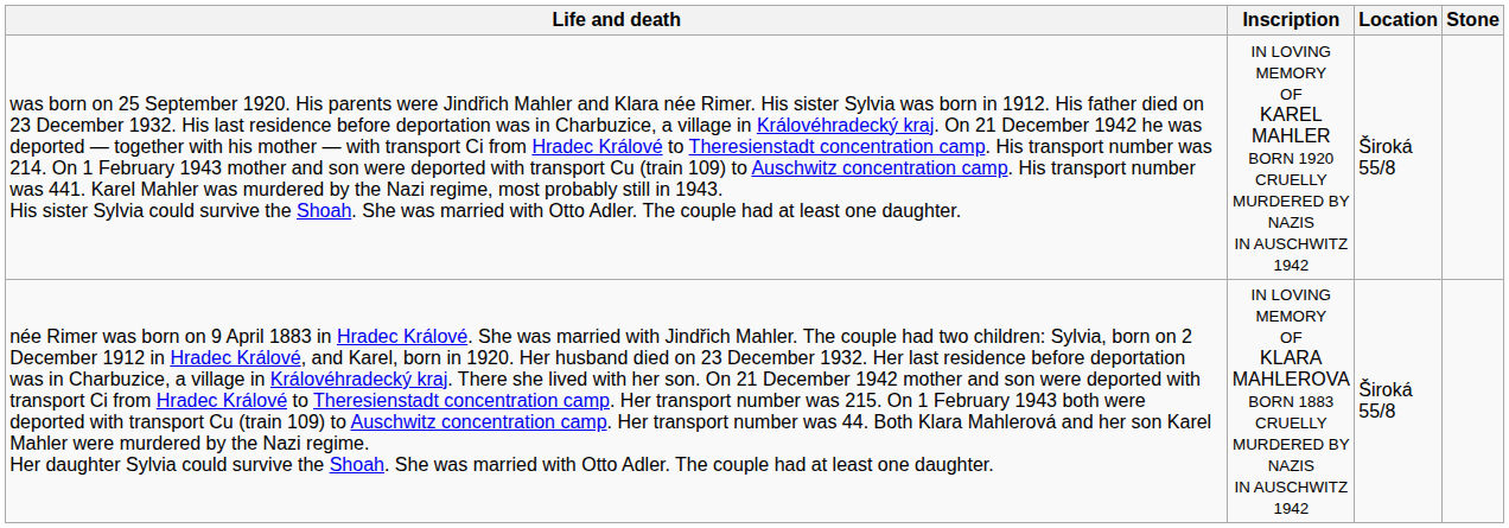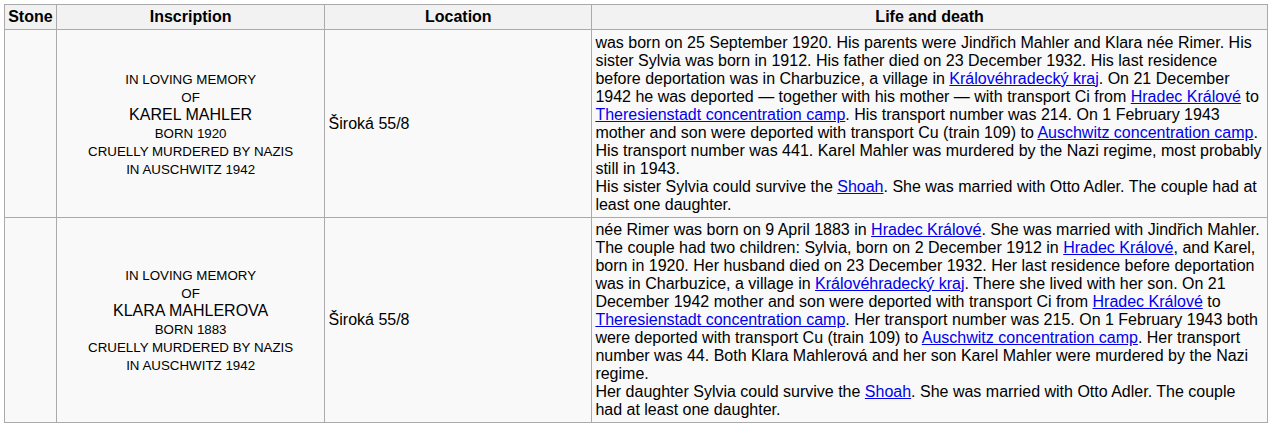columns swapped: Stone <-> Life and death
